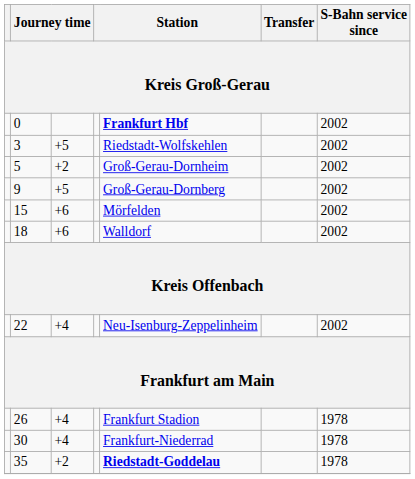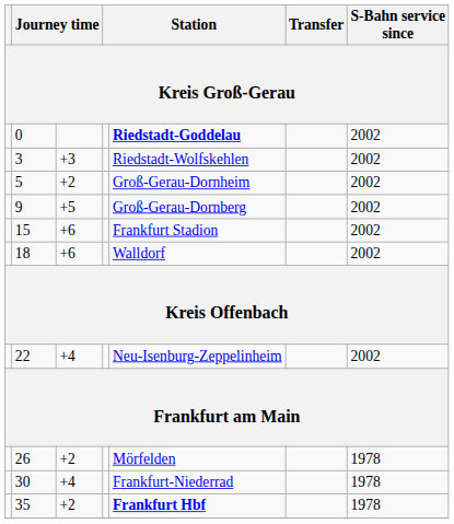0 | column 5: Frankfurt Hbf -> Riedstadt-Goddelau
3 | column 3: +5 -> +3
15 | column 5: Mörfelden -> Frankfurt Stadion
26 | column 3: +4 -> +2
26 | column 5: Frankfurt Stadion -> Mörfelden
35 | column 5: Riedstadt-Goddelau -> Frankfurt Hbf
